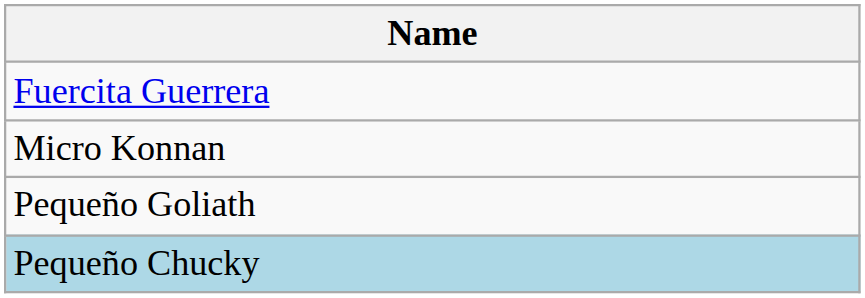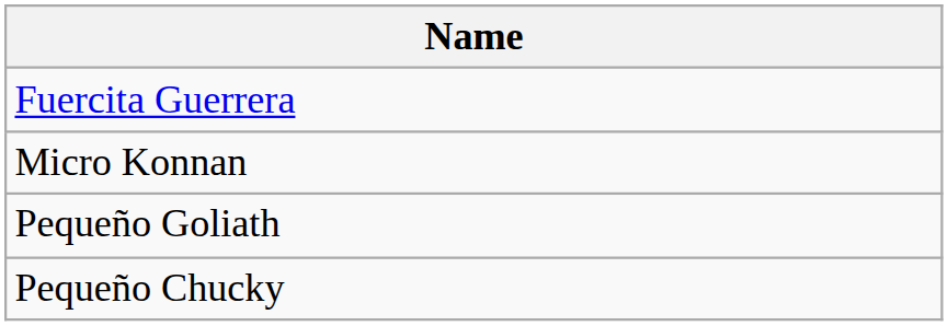row 5 | column 1: lightblue background -> no background
